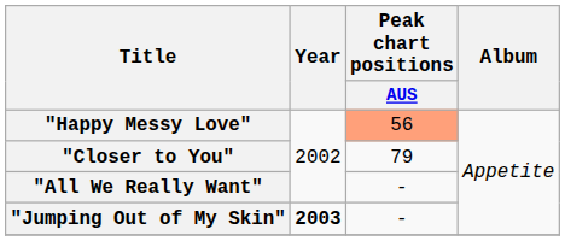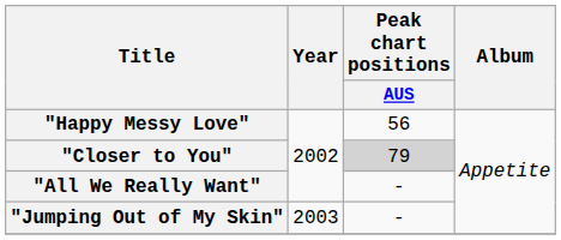"Happy Messy Love" | Peak chart positions / AUS: lightsalmon background -> no background
"Closer to You" | Peak chart positions / AUS: no background -> lightgrey background
"Jumping Out of My Skin" | Year: bold -> normal
